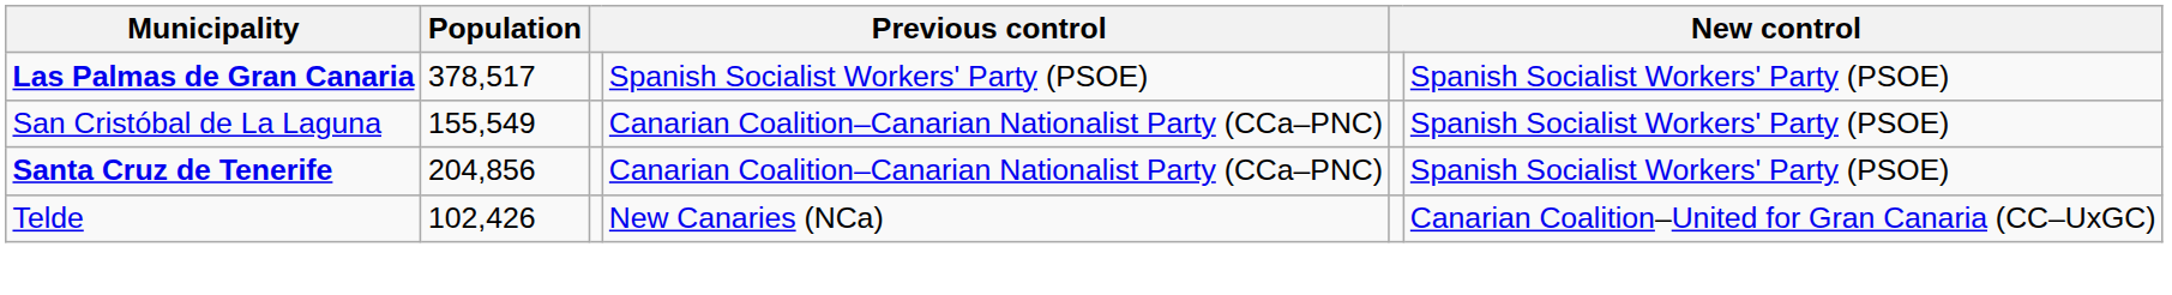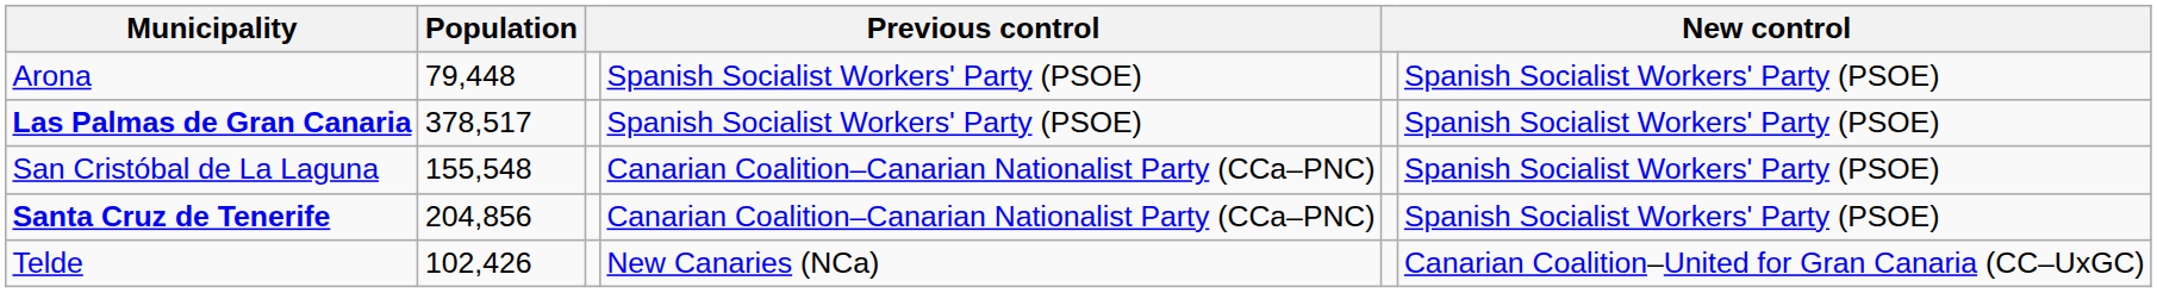+ row: Arona | 79,448 | Spanish Socialist Workers' Party (PSOE) | Spanish Socialist Workers' Party (PSOE)
San Cristóbal de La Laguna | Population: 155,549 -> 155,548
